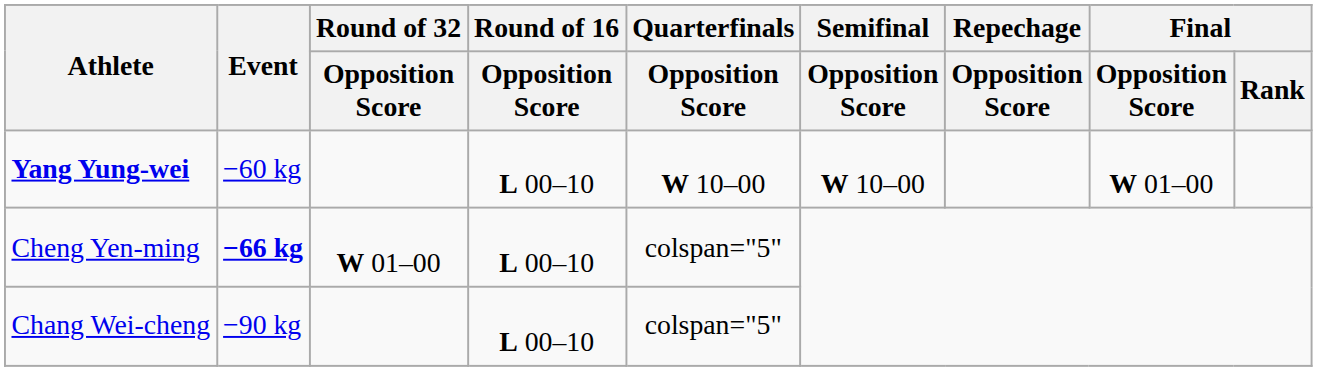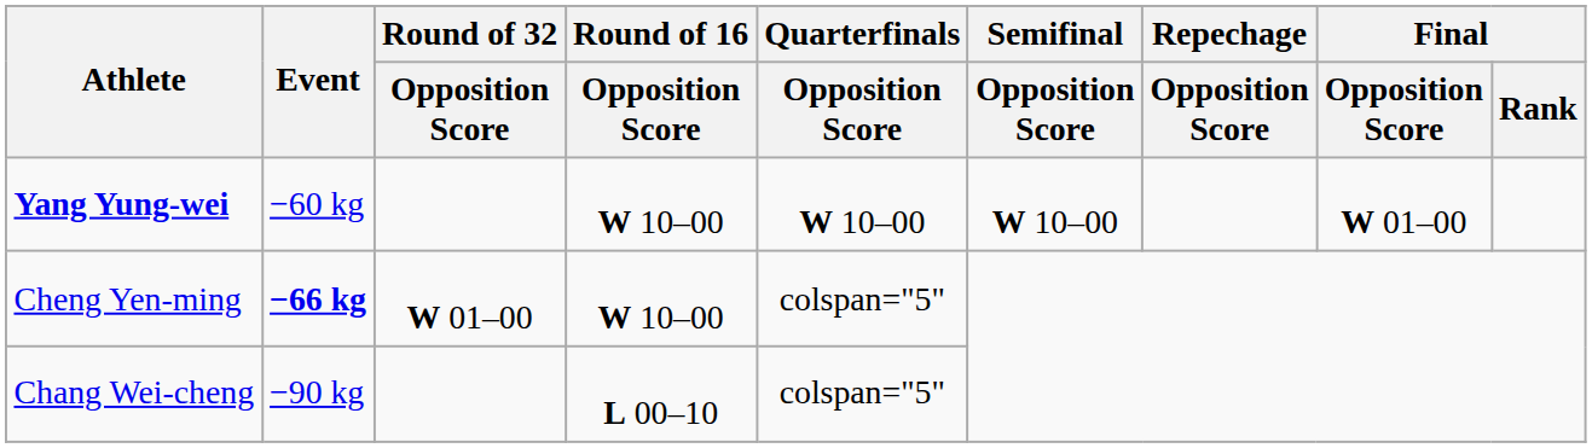Yang Yung-wei | Round of 16 / Opposition Score: L 00–10 -> W 10–00
Cheng Yen-ming | Round of 16 / Opposition Score: L 00–10 -> W 10–00
